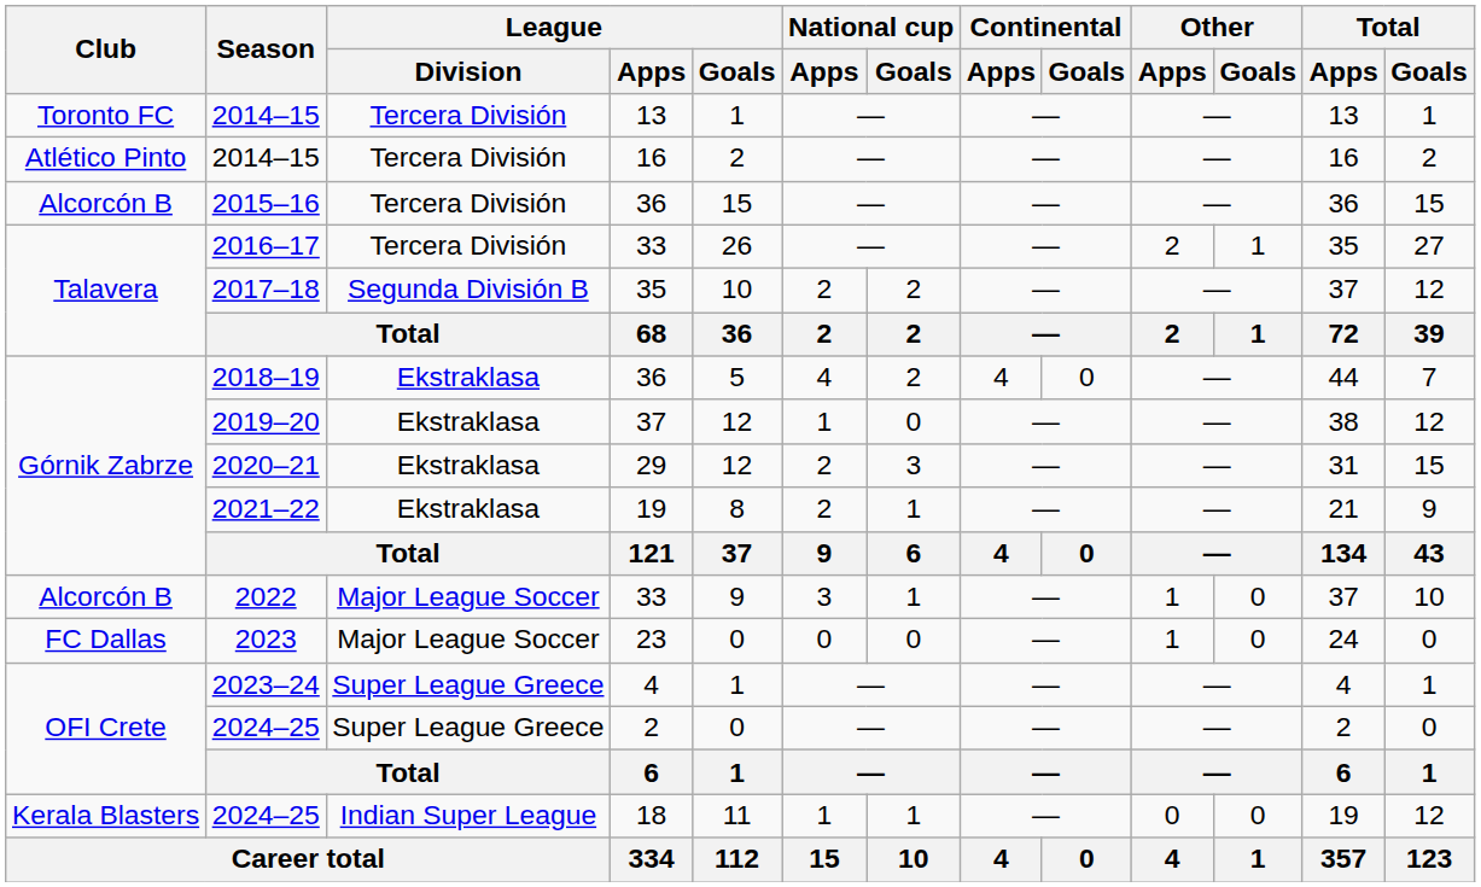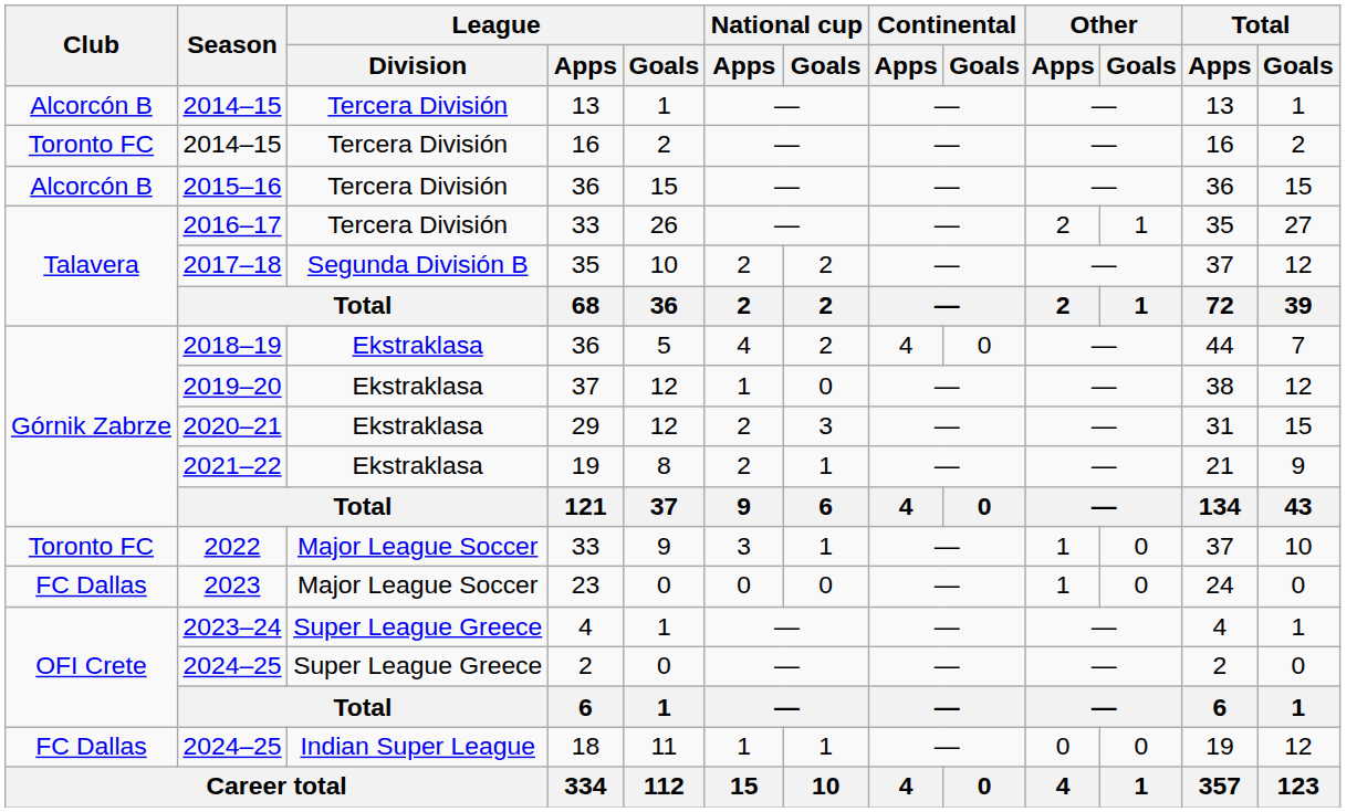2014–15 / 13 | Club: Toronto FC -> Alcorcón B
2014–15 / 16 | Club: Atlético Pinto -> Toronto FC
2022 | Club: Alcorcón B -> Toronto FC
2024–25 / 18 | Club: Kerala Blasters -> FC Dallas
